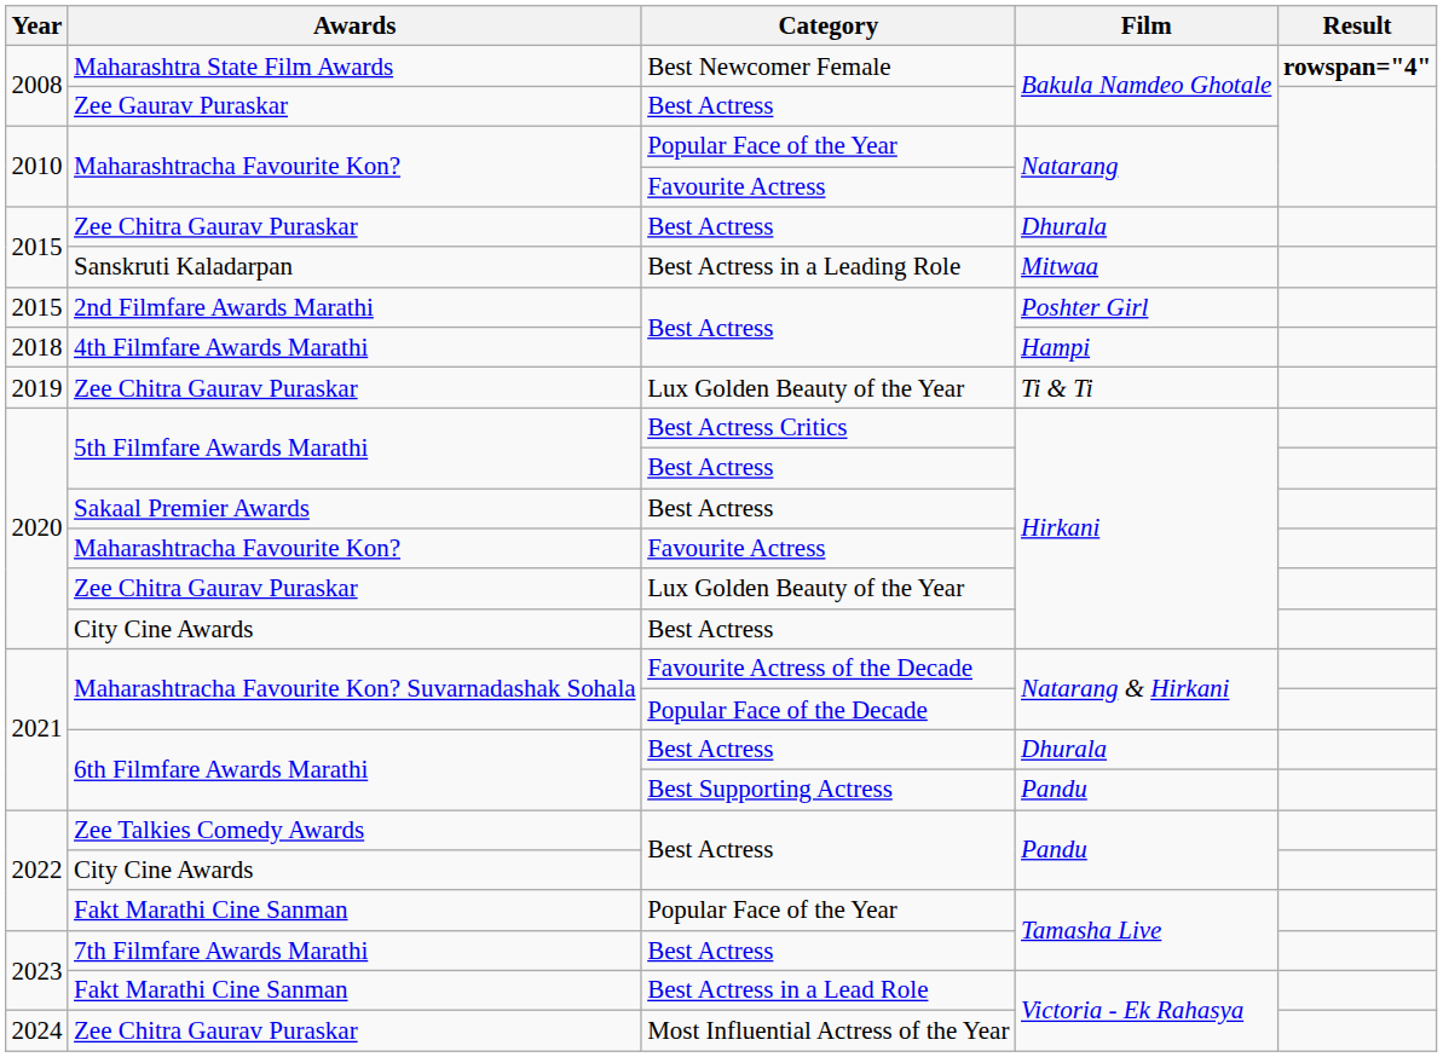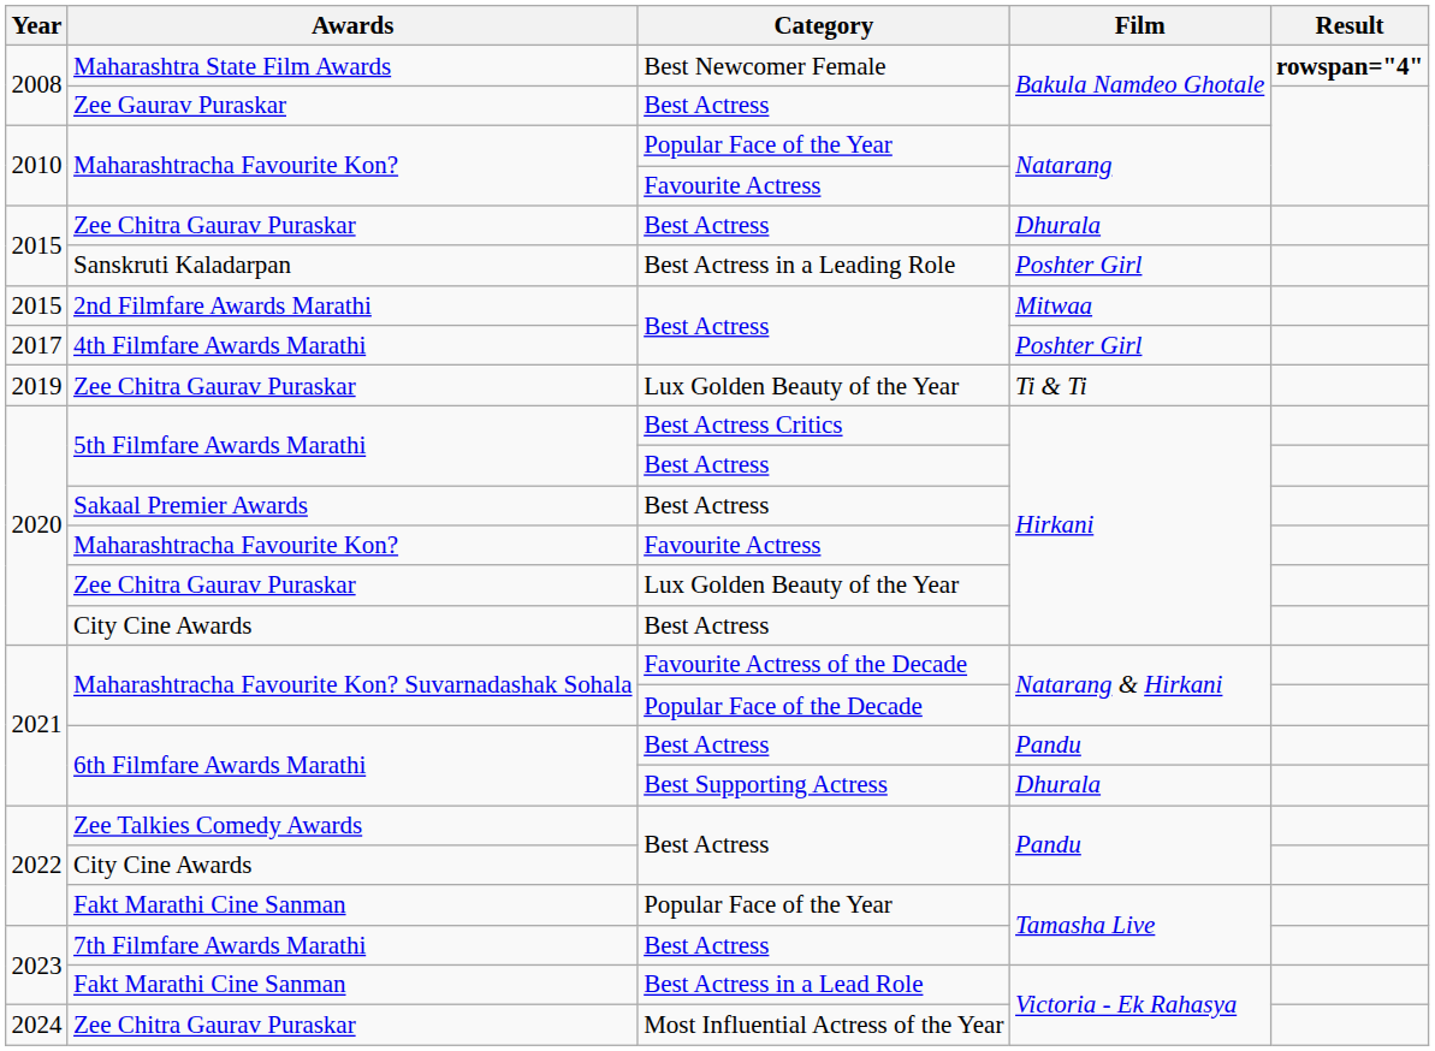Sanskruti Kaladarpan | Film: Mitwaa -> Poshter Girl
2nd Filmfare Awards Marathi | Film: Poshter Girl -> Mitwaa
4th Filmfare Awards Marathi | Year: 2018 -> 2017
4th Filmfare Awards Marathi | Film: Hampi -> Poshter Girl
6th Filmfare Awards Marathi / Best Actress | Film: Dhurala -> Pandu
6th Filmfare Awards Marathi / Best Supporting Actress | Film: Pandu -> Dhurala
